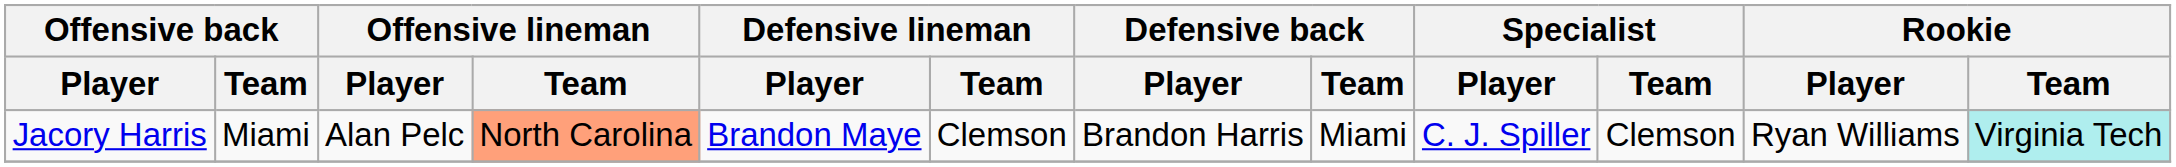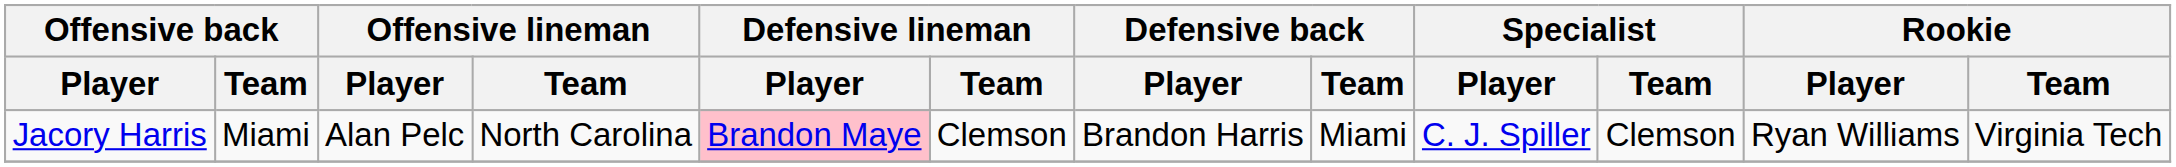Jacory Harris | Offensive lineman / Team: lightsalmon background -> no background
Jacory Harris | Defensive lineman / Player: no background -> pink background
Jacory Harris | Rookie / Team: paleturquoise background -> no background
